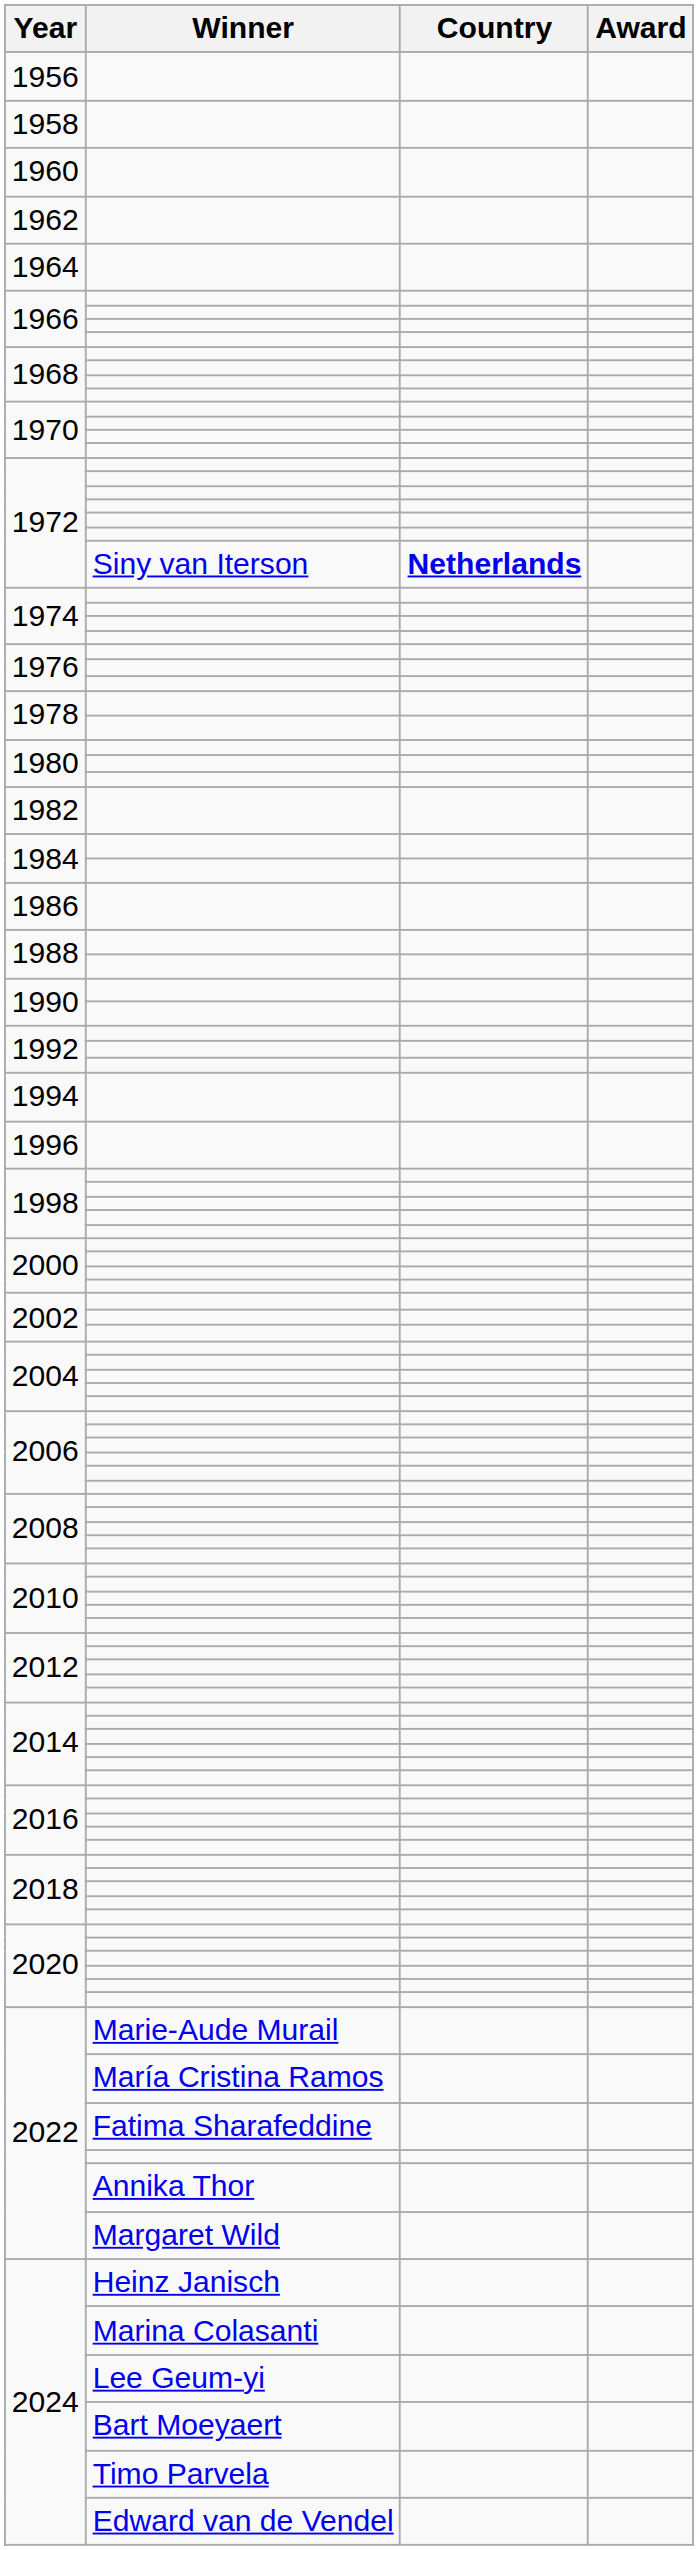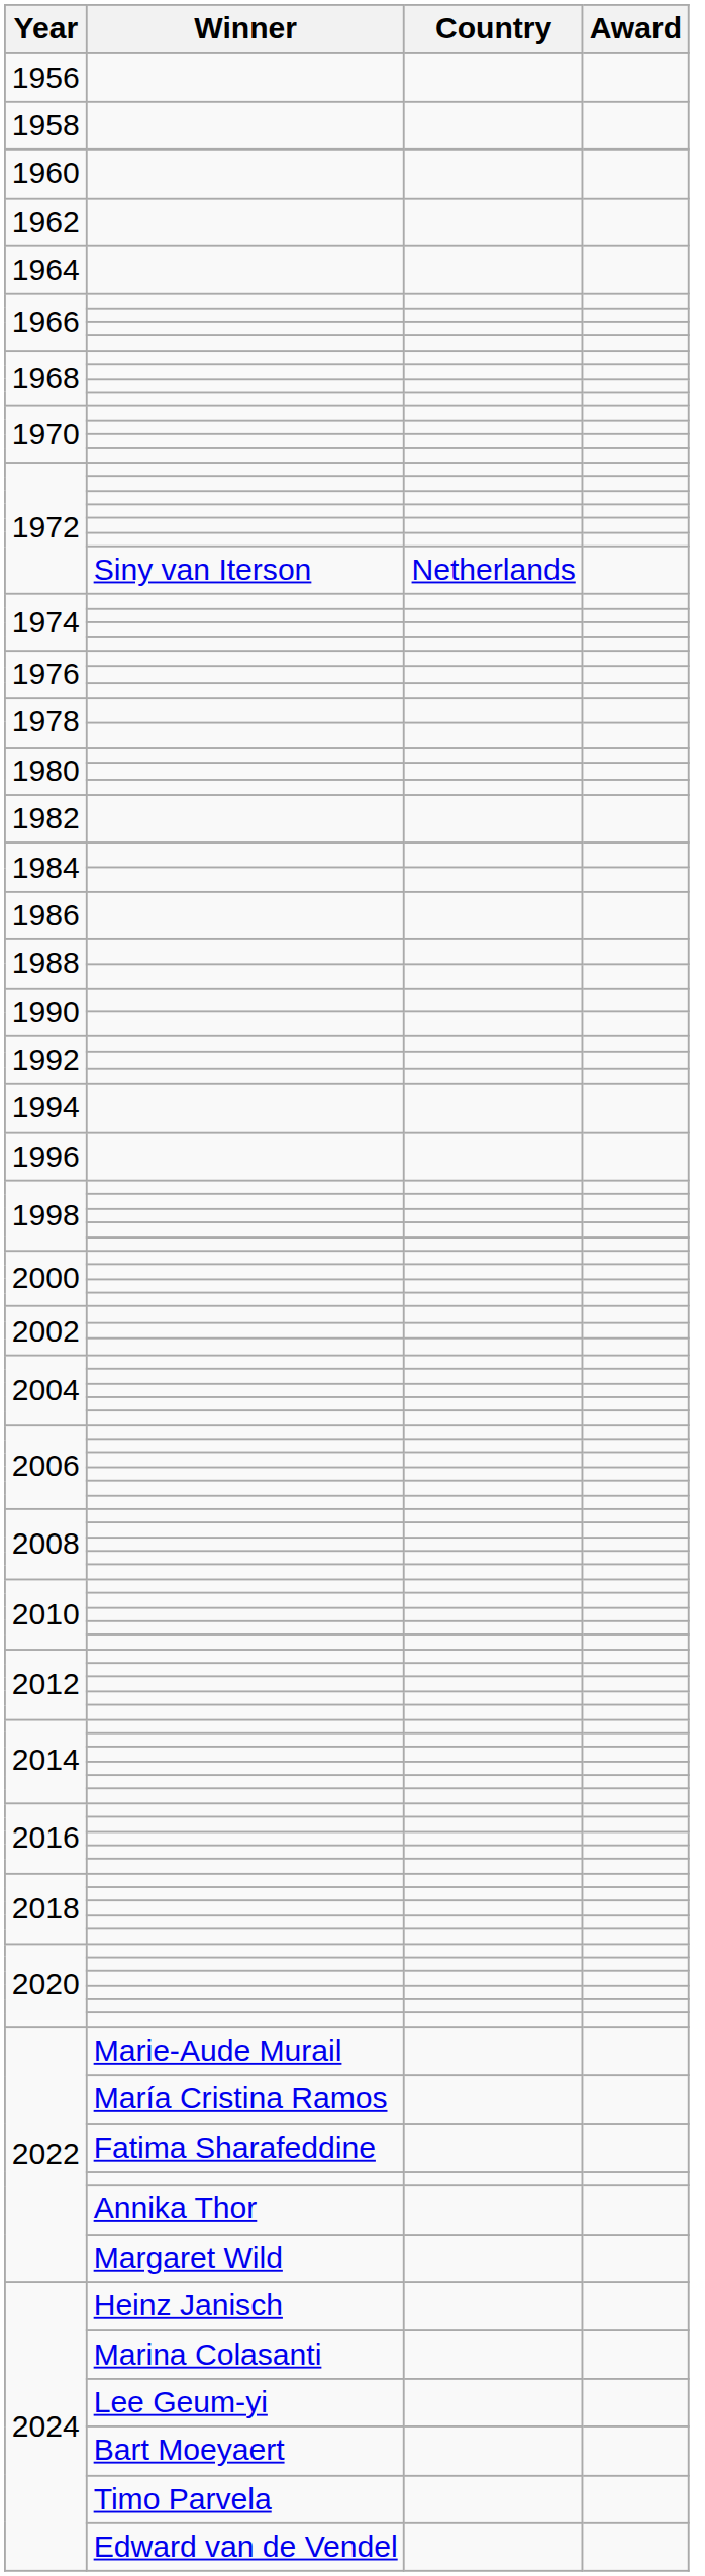1972 / Siny van Iterson | Country: bold -> normal
